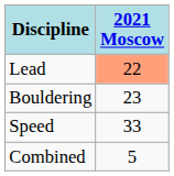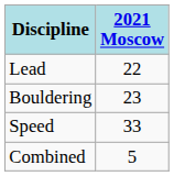Lead | 2021 Moscow: lightsalmon background -> no background
